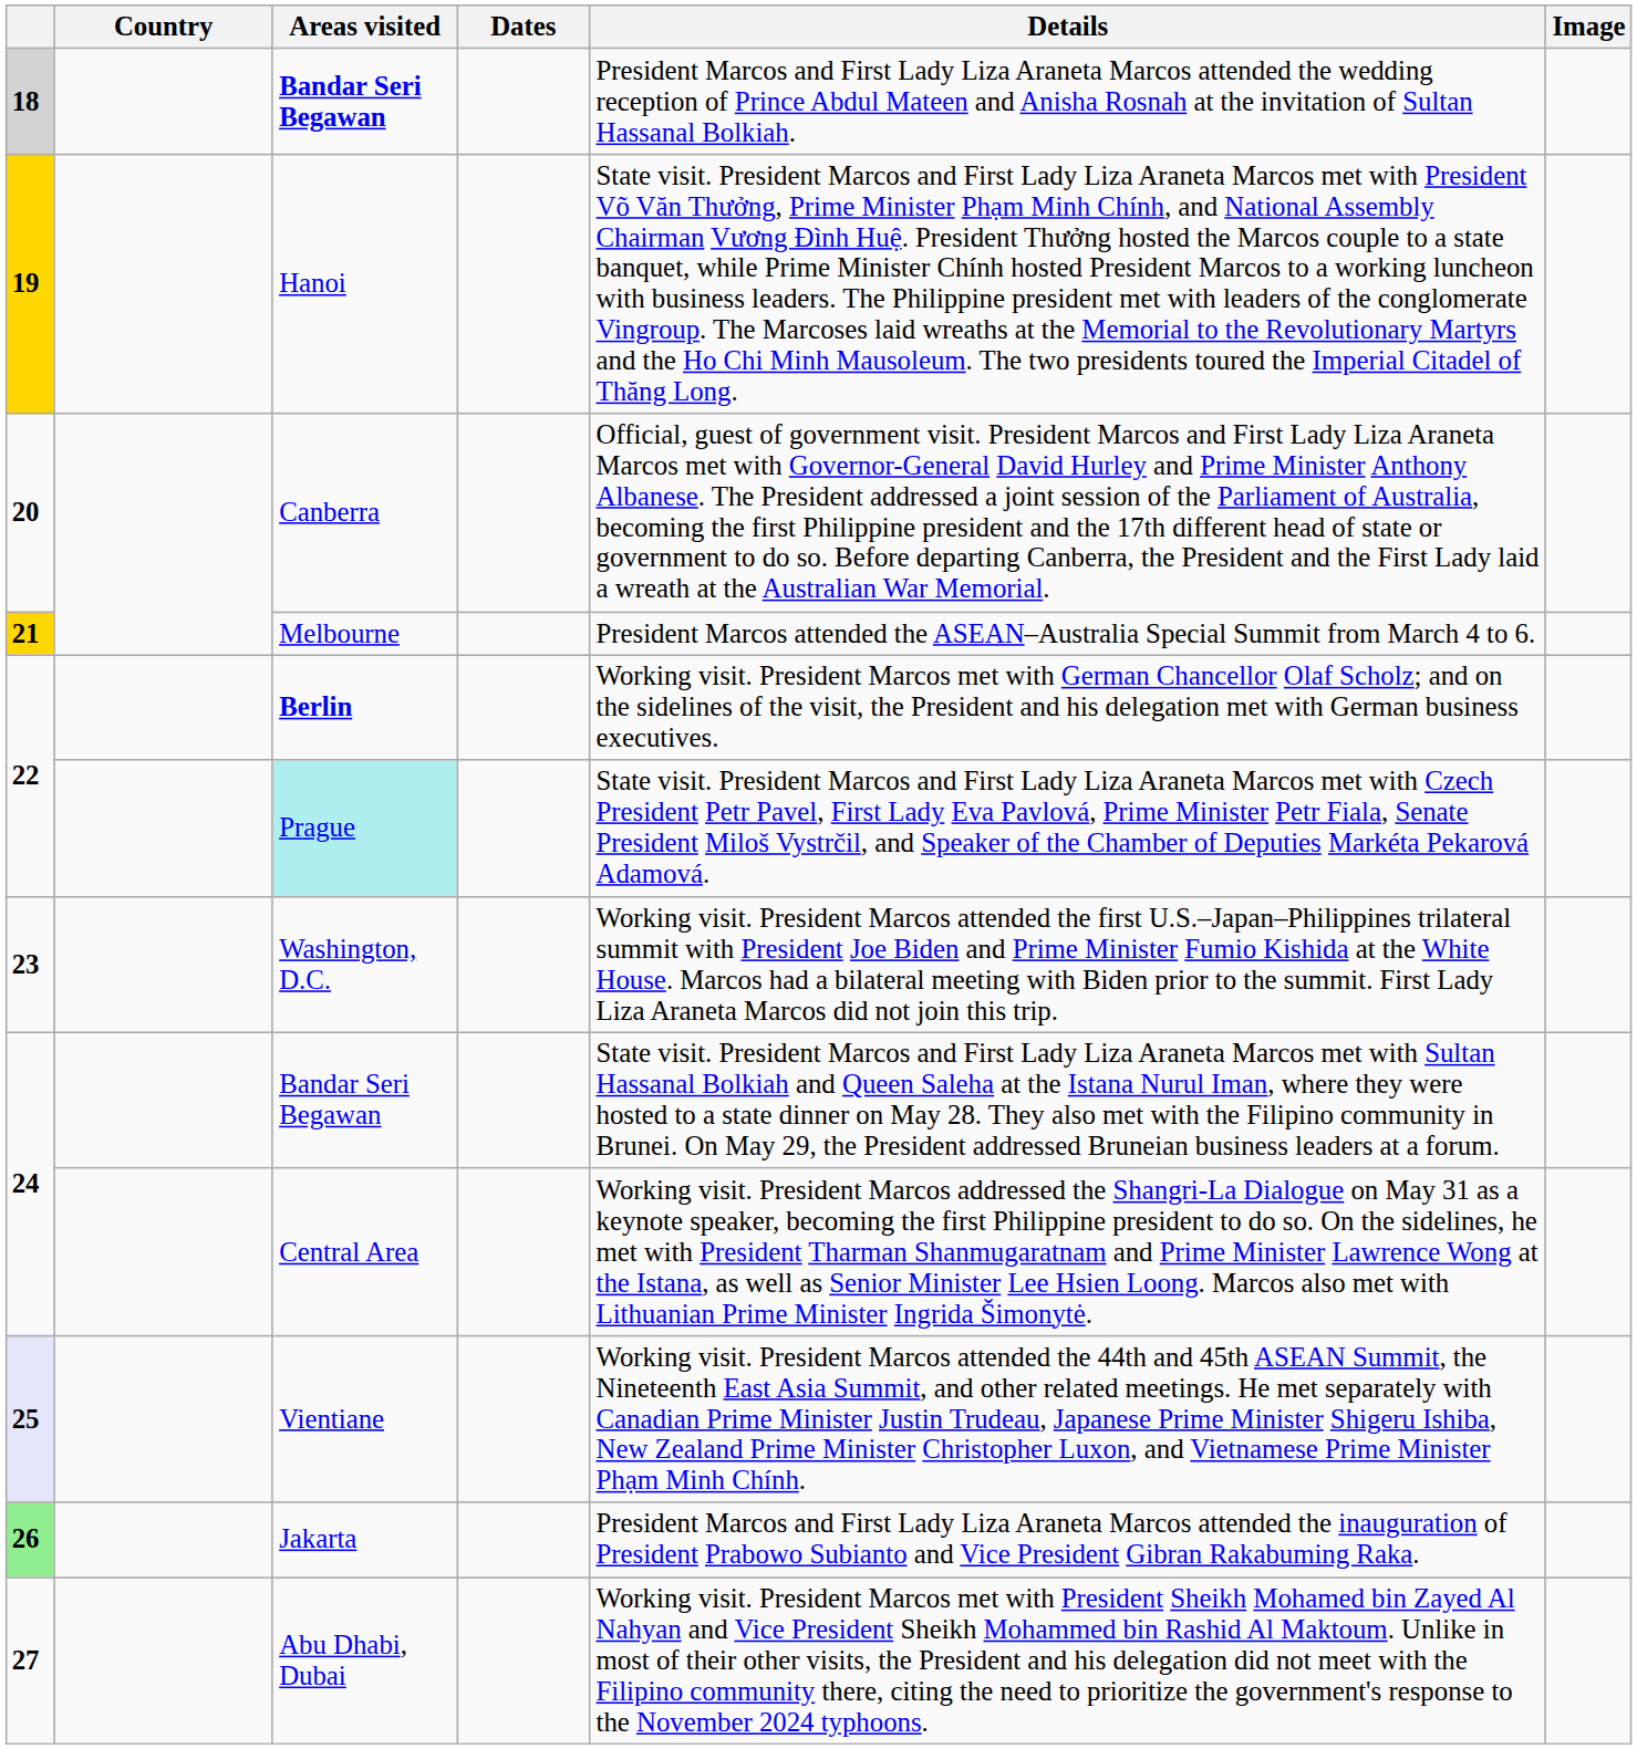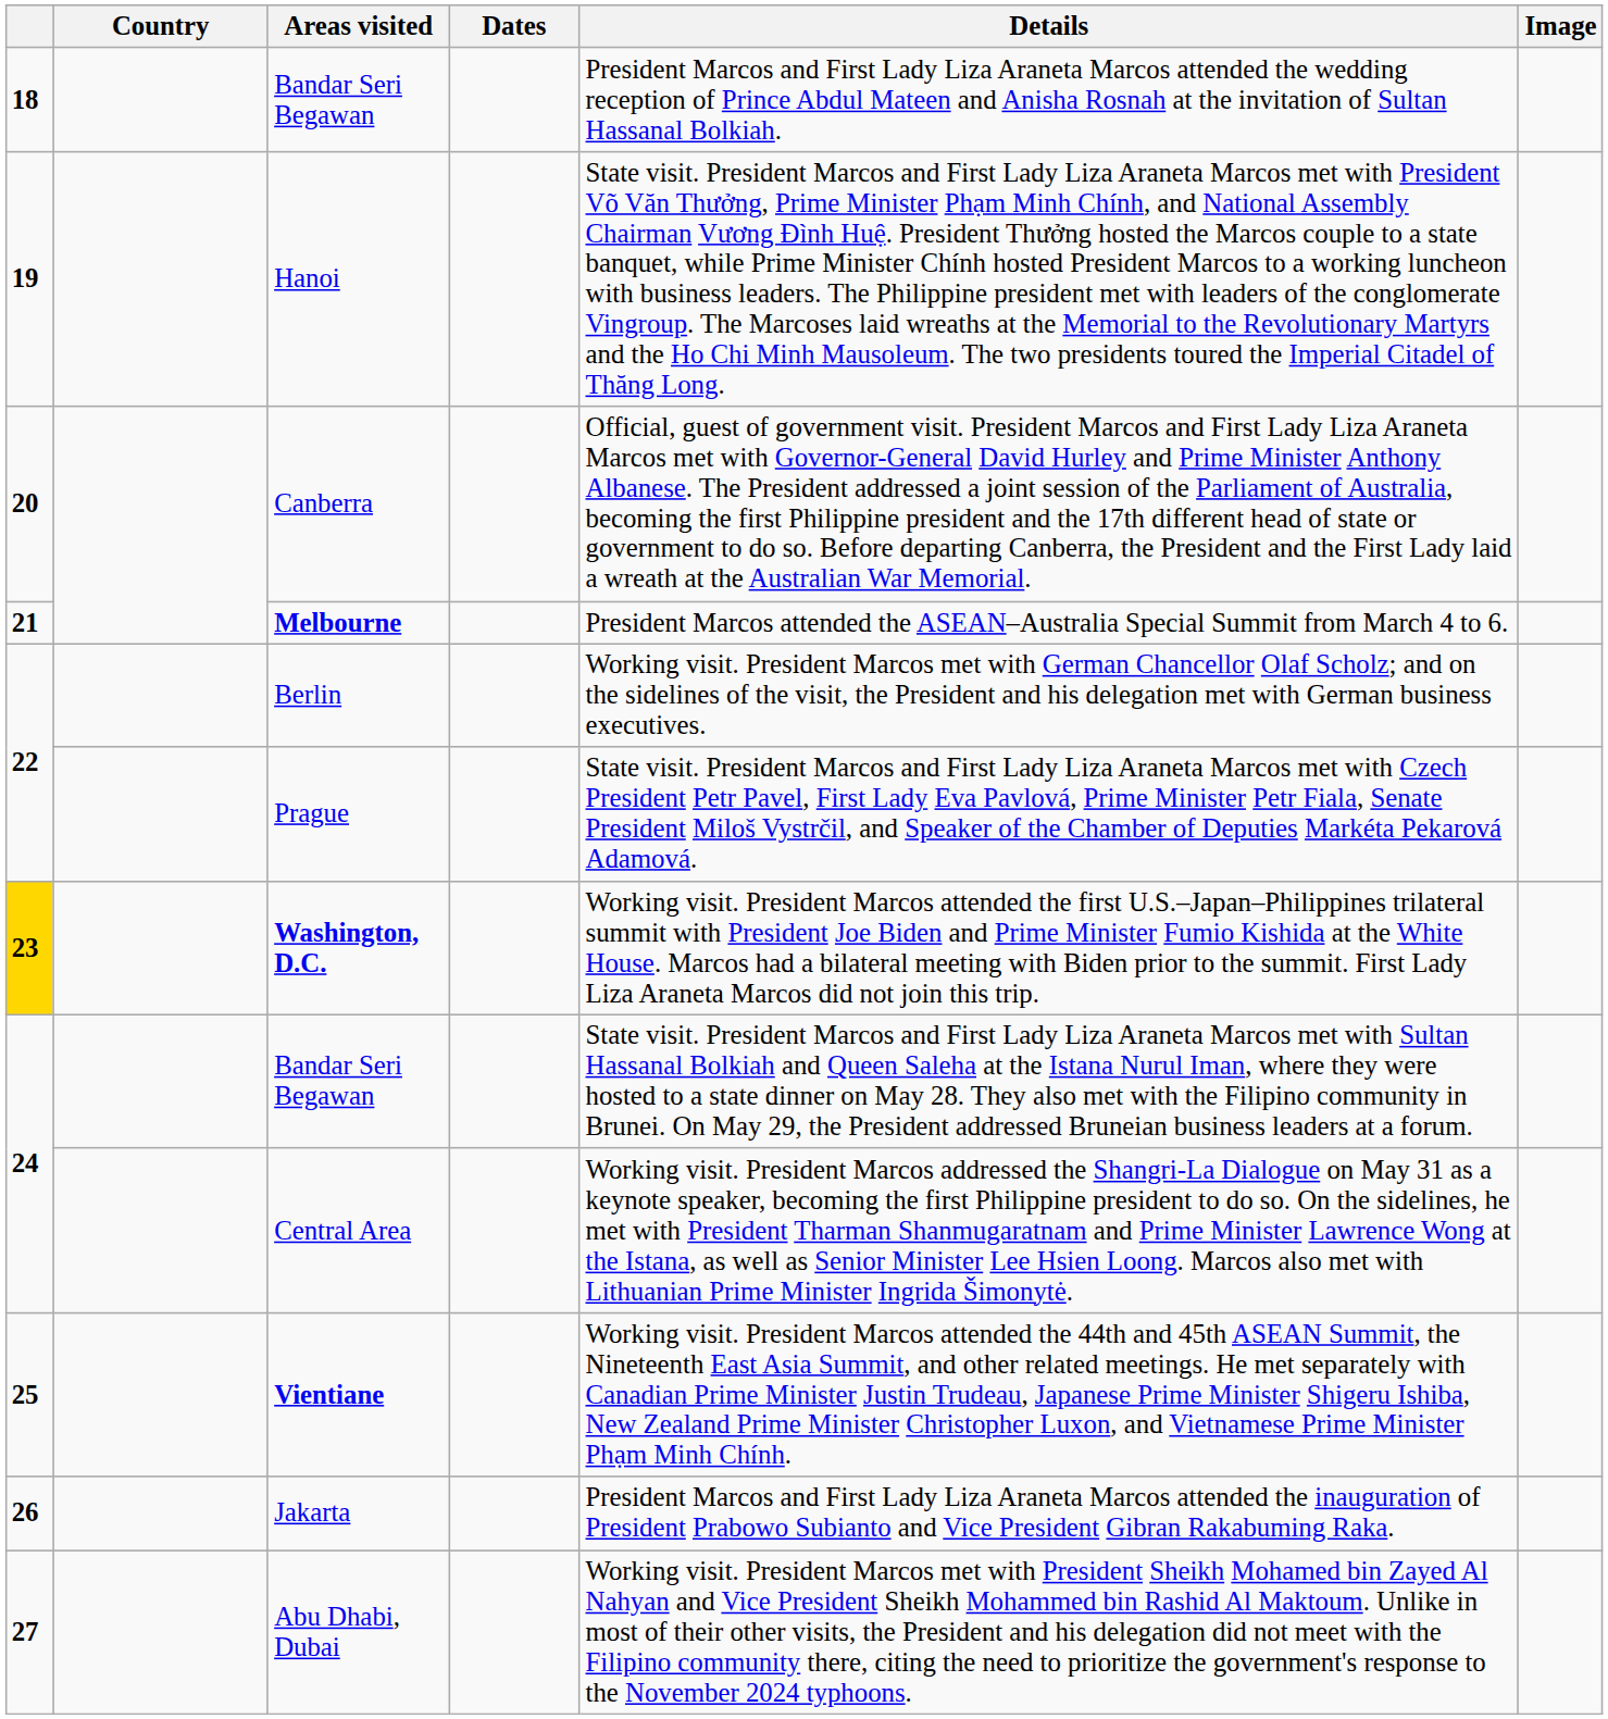18 / Bandar Seri Begawan | column 1: lightgrey background -> no background
18 / Bandar Seri Begawan | Areas visited: bold -> normal
Hanoi | column 1: gold background -> no background
Melbourne | column 1: gold background -> no background
Melbourne | Areas visited: normal -> bold
Berlin | Areas visited: bold -> normal
Prague | Areas visited: paleturquoise background -> no background
Washington, D.C. | column 1: no background -> gold background
Washington, D.C. | Areas visited: normal -> bold
Vientiane | column 1: lavender background -> no background
Vientiane | Areas visited: normal -> bold
Jakarta | column 1: lightgreen background -> no background
